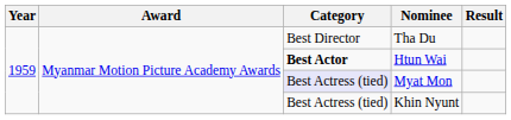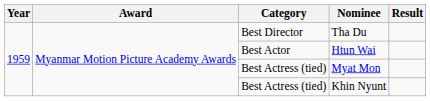Htun Wai | Category: bold -> normal
Myat Mon | Category: lavender background -> no background
